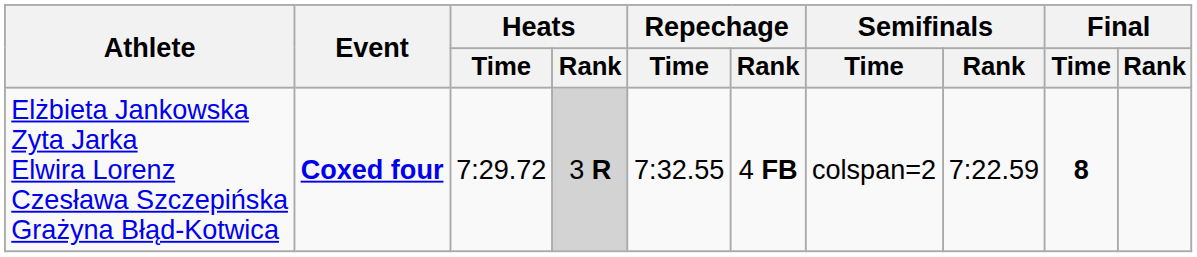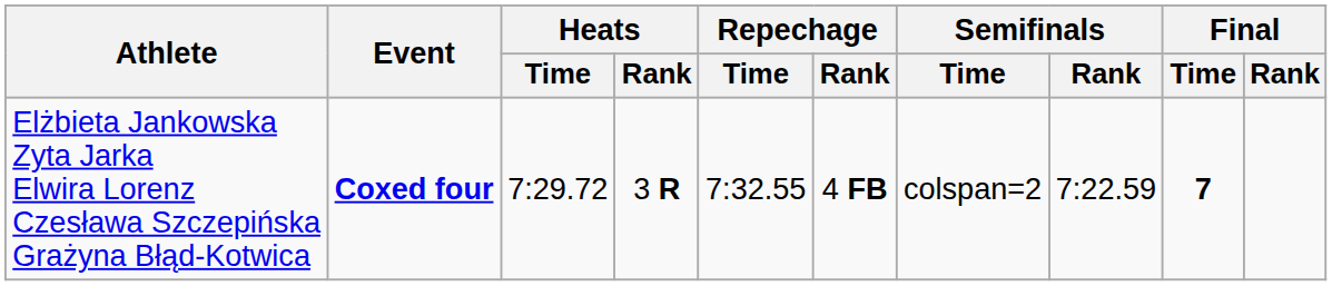row 3 | Heats / Rank: lightgrey background -> no background
row 3 | Final / Time: 8 -> 7
